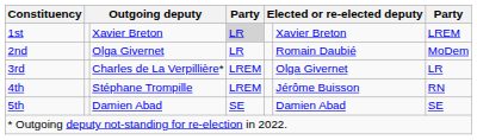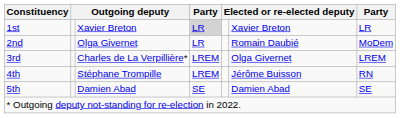1st | column 7: LREM -> LR
3rd | column 7: LR -> LREM
